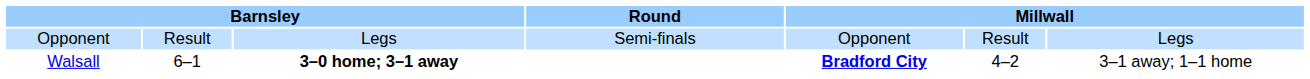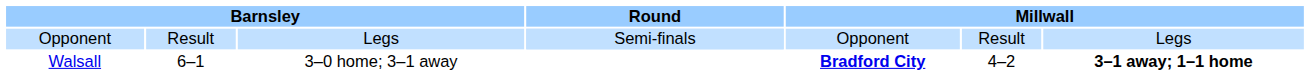Walsall | column 3: bold -> normal
Walsall | column 7: normal -> bold
